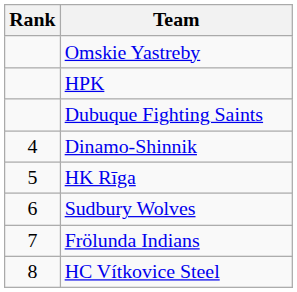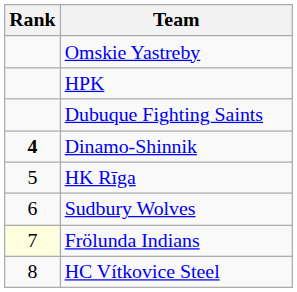Dinamo-Shinnik | Rank: normal -> bold
Frölunda Indians | Rank: no background -> lightyellow background
